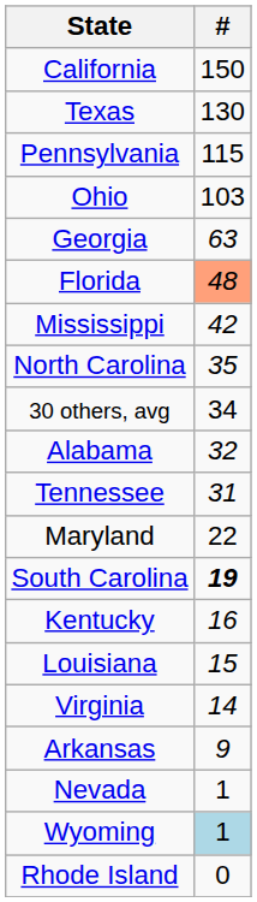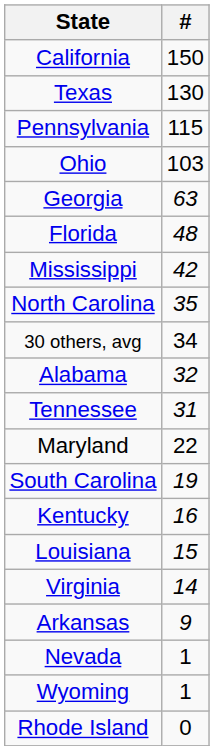Florida | #: lightsalmon background -> no background
South Carolina | #: bold -> normal
Wyoming | #: lightblue background -> no background
